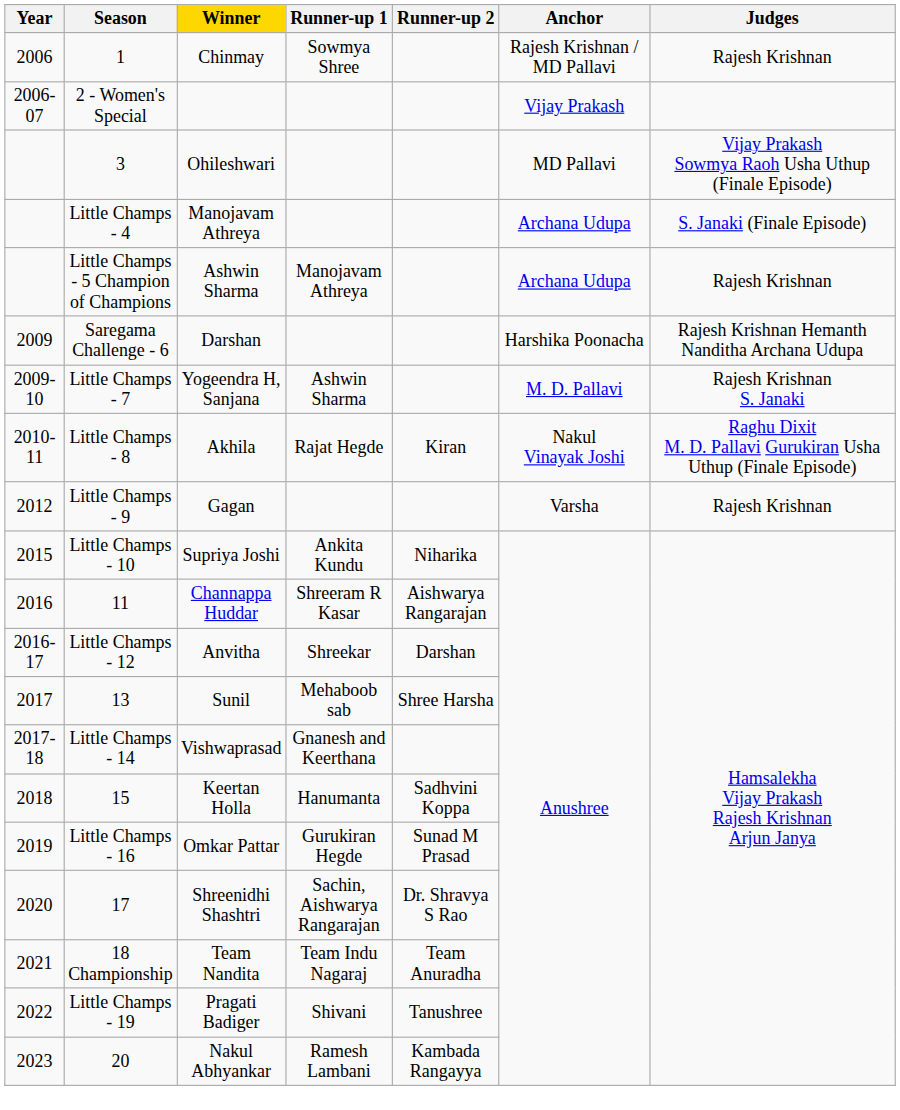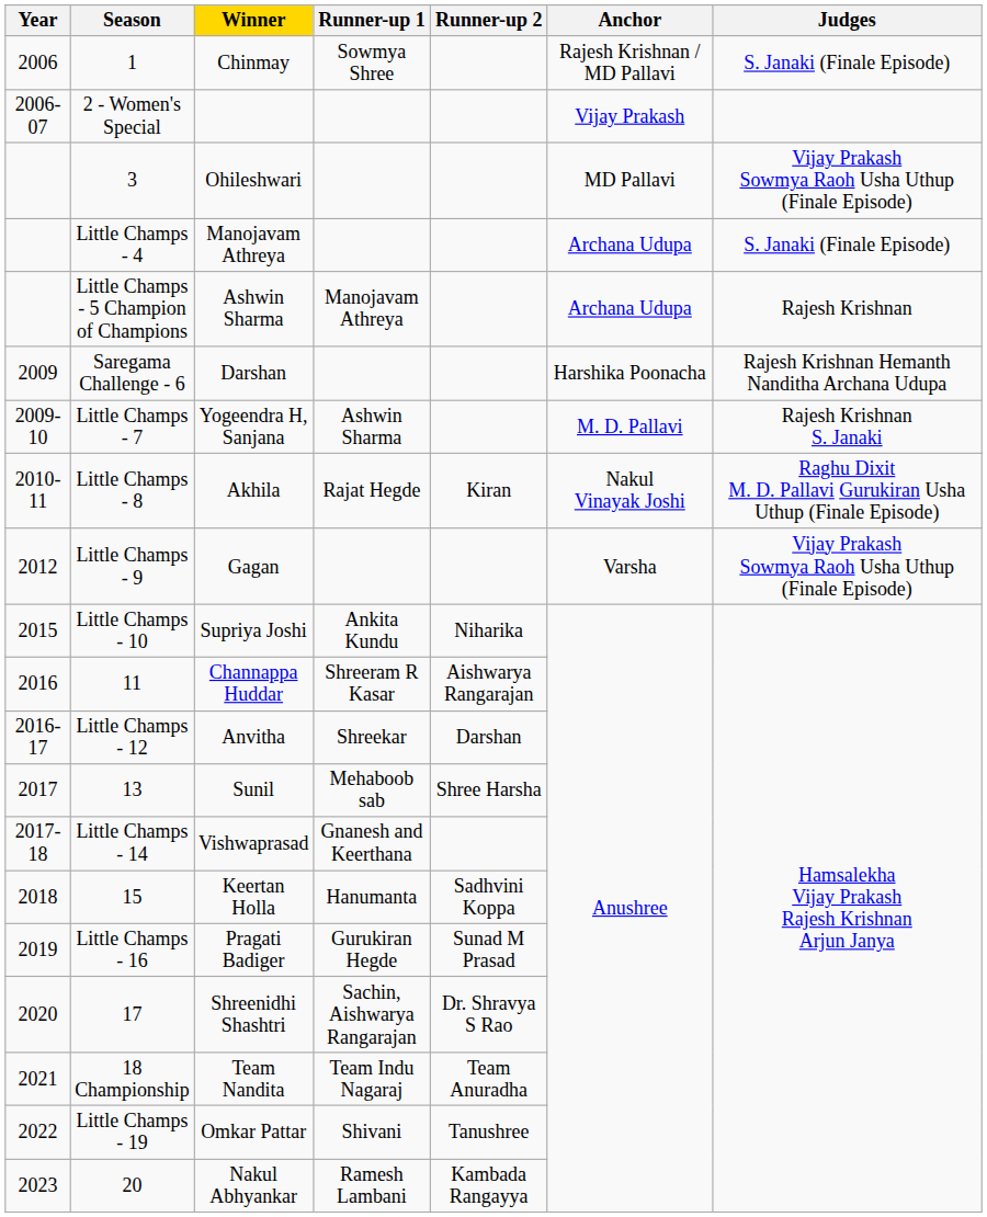1 | Judges: Rajesh Krishnan -> S. Janaki (Finale Episode)
Little Champs - 9 | Judges: Rajesh Krishnan -> Vijay Prakash Sowmya Raoh Usha Uthup (Finale Episode)
Little Champs - 16 | Winner: Omkar Pattar -> Pragati Badiger
Little Champs - 19 | Winner: Pragati Badiger -> Omkar Pattar
